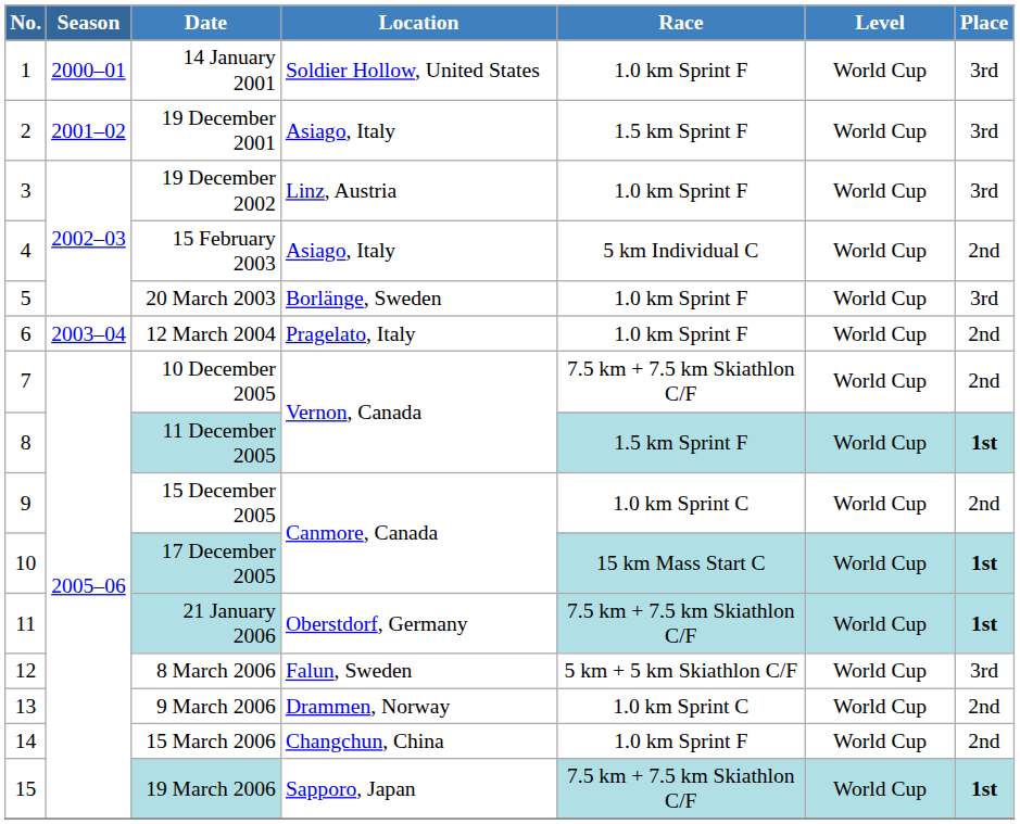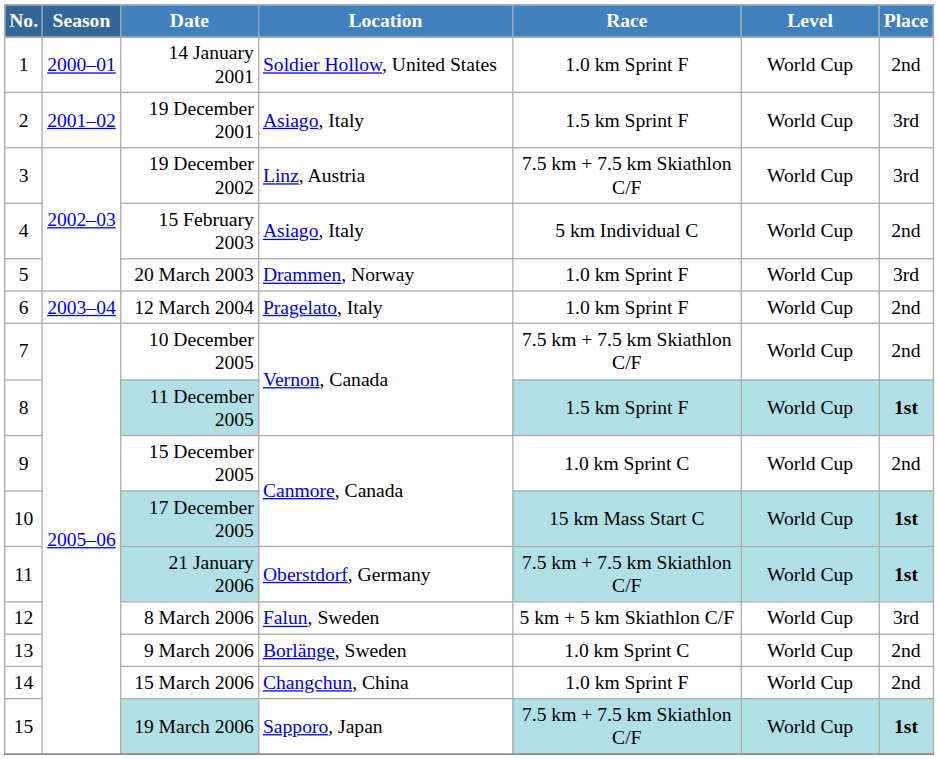14 January 2001 | Place: 3rd -> 2nd
19 December 2002 | Race: 1.0 km Sprint F -> 7.5 km + 7.5 km Skiathlon C/F
20 March 2003 | Location: Borlänge, Sweden -> Drammen, Norway
9 March 2006 | Location: Drammen, Norway -> Borlänge, Sweden
